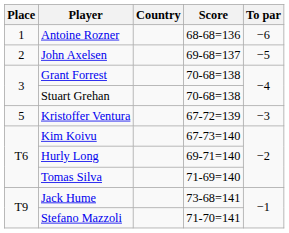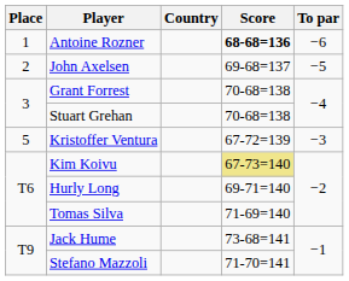Antoine Rozner | Score: normal -> bold
Kim Koivu | Score: no background -> khaki background
